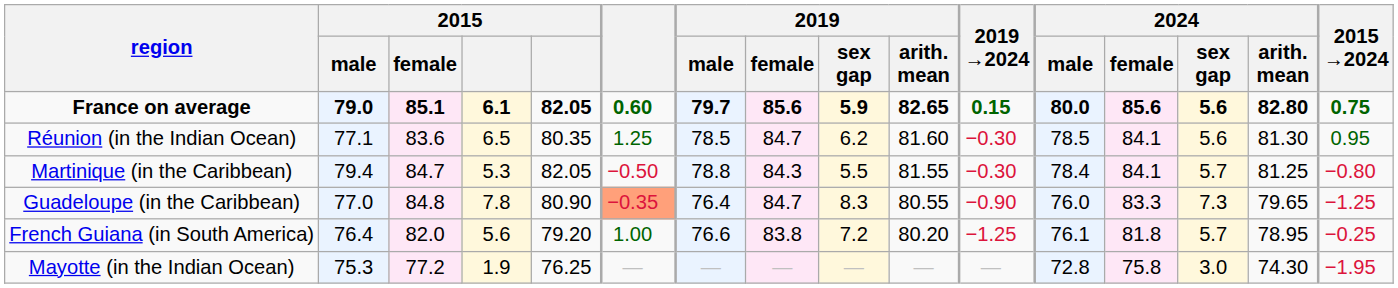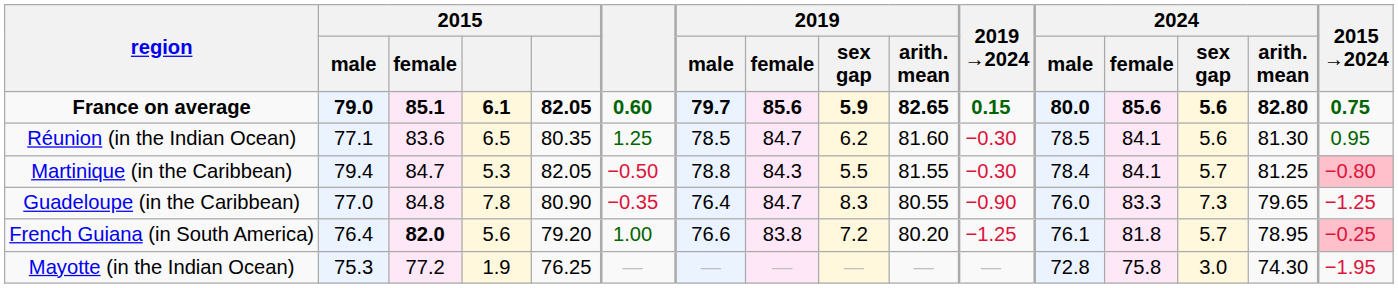Martinique (in the Caribbean) | 2015 →2024: no background -> pink background
Guadeloupe (in the Caribbean) | column 6: lightsalmon background -> no background
French Guiana (in South America) | 2015 / female: normal -> bold
French Guiana (in South America) | 2015 →2024: no background -> pink background
